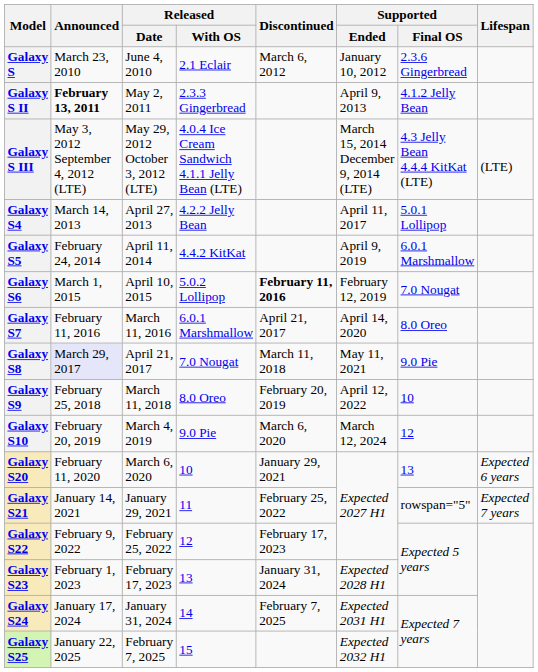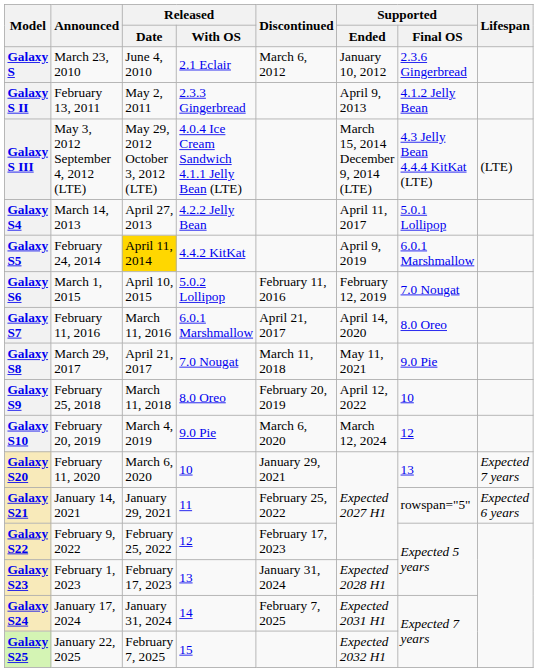Galaxy S II | Announced: bold -> normal
Galaxy S5 | Released / Date: no background -> gold background
Galaxy S6 | Discontinued: bold -> normal
Galaxy S8 | Announced: lavender background -> no background
Galaxy S20 | Lifespan: Expected 6 years -> Expected 7 years
Galaxy S21 | Lifespan: Expected 7 years -> Expected 6 years
